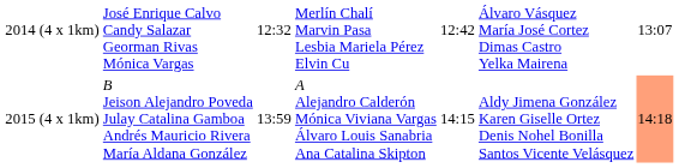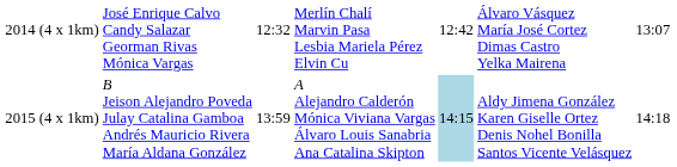2015 (4 x 1km) | column 5: no background -> lightblue background
2015 (4 x 1km) | column 7: lightsalmon background -> no background
